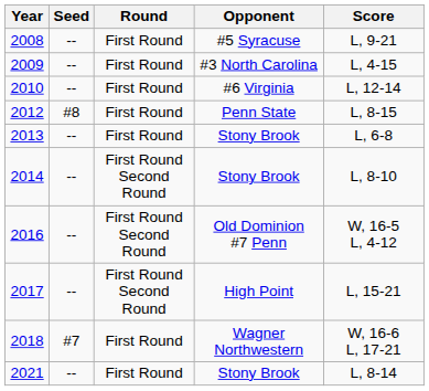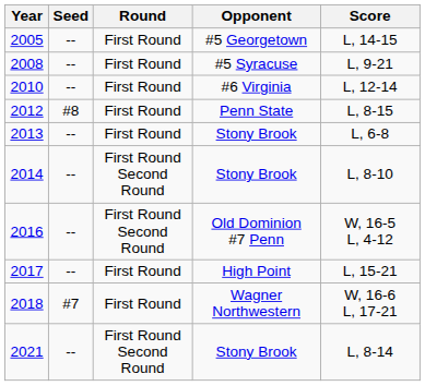+ row: 2005 | -- | First Round | #5 Georgetown | L, 14-15
- row: 2009 | -- | First Round | #3 North Carolina | L, 4-15
2017 | Round: First Round Second Round -> First Round
2021 | Round: First Round -> First Round Second Round
